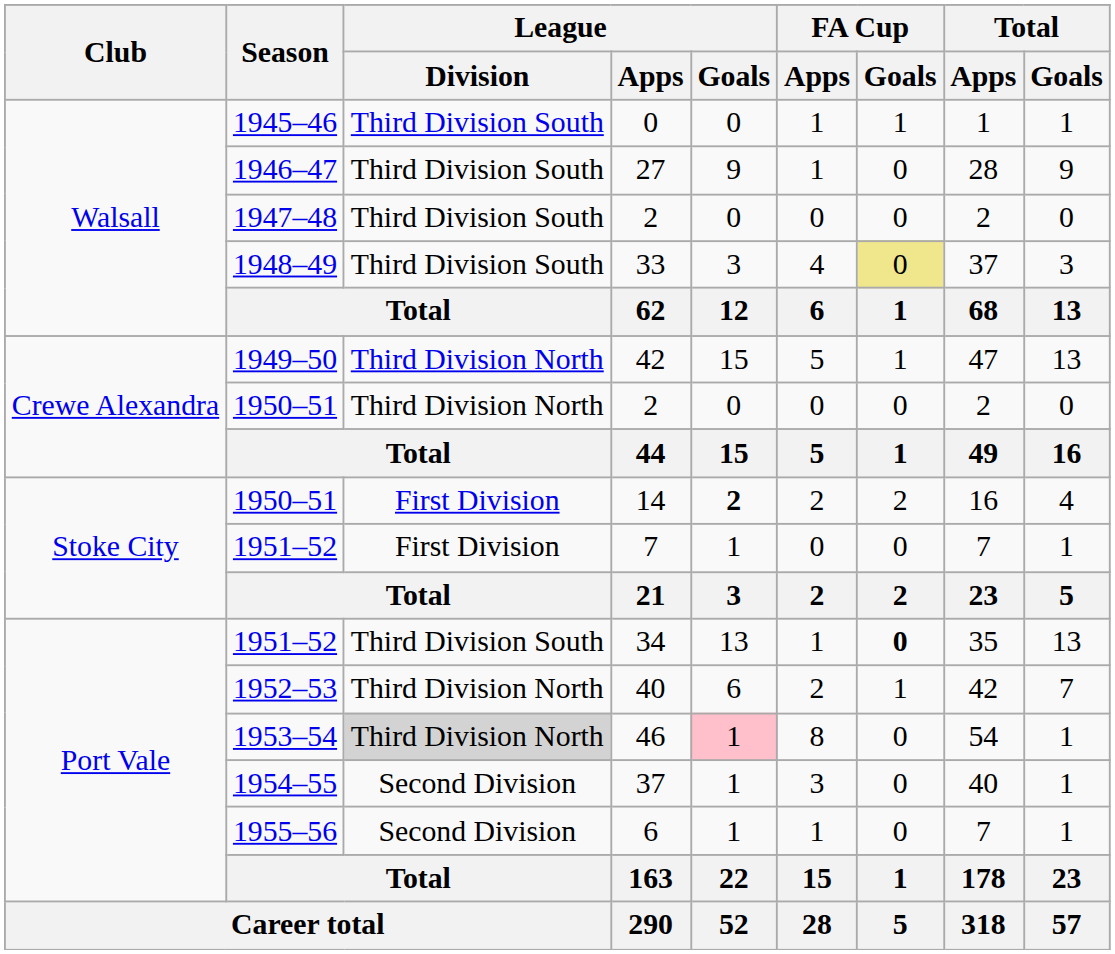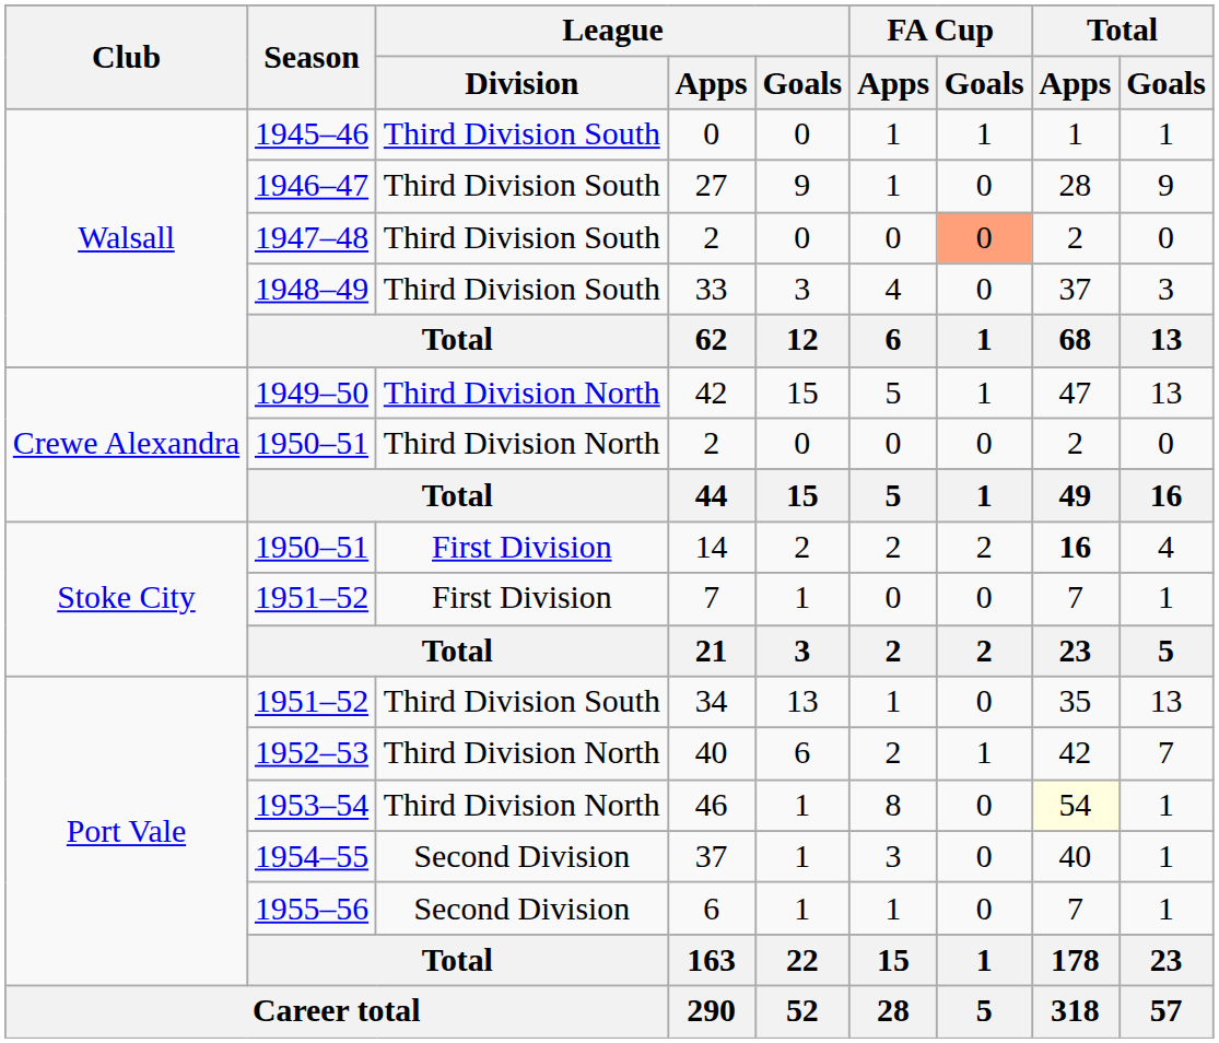1947–48 / 2 | FA Cup / Goals: no background -> lightsalmon background
33 | FA Cup / Goals: khaki background -> no background
14 | League / Goals: bold -> normal
14 | Total / Apps: normal -> bold
34 | FA Cup / Goals: bold -> normal
46 | League / Division: lightgrey background -> no background
46 | League / Goals: pink background -> no background
46 | Total / Apps: no background -> lightyellow background
